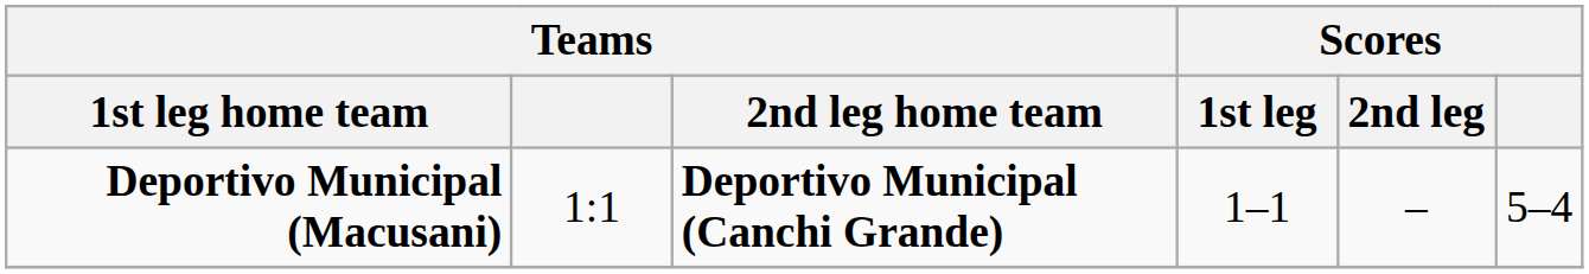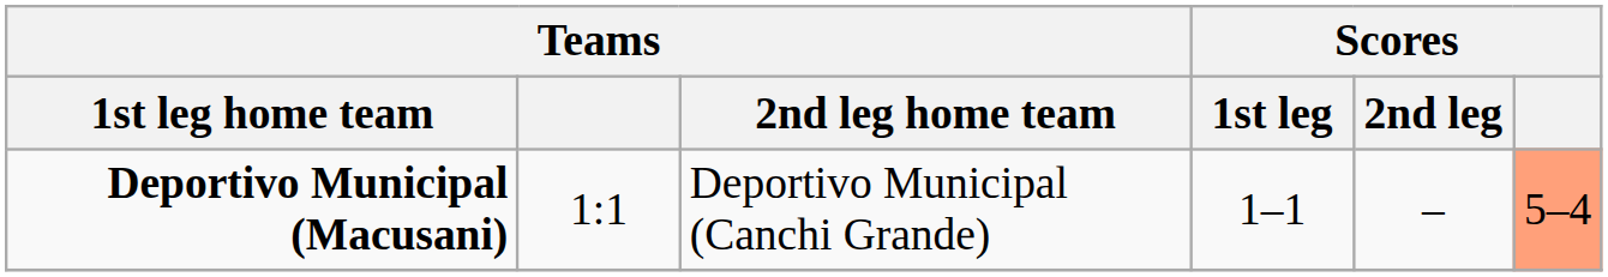Deportivo Municipal (Macusani) | Teams / 2nd leg home team: bold -> normal
Deportivo Municipal (Macusani) | Scores: no background -> lightsalmon background
